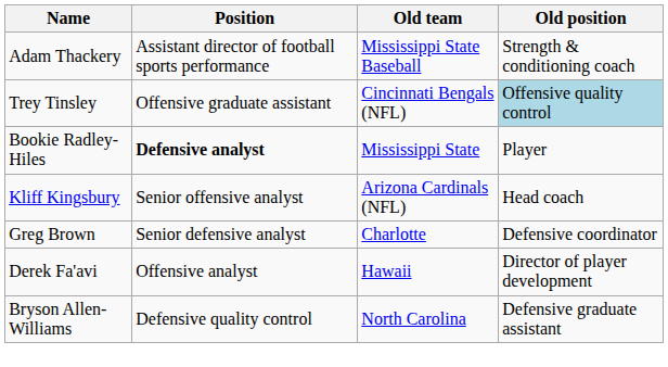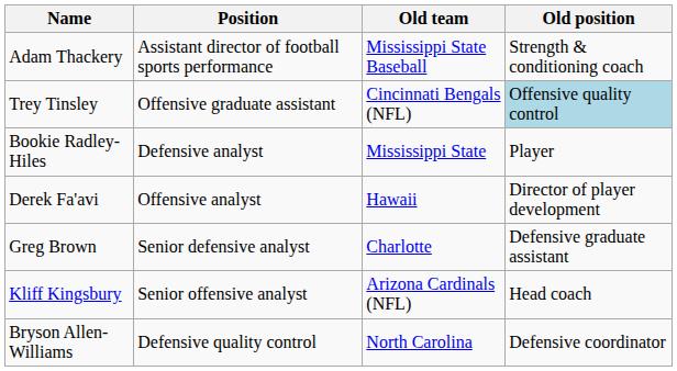Bookie Radley-Hiles | Position: bold -> normal
rows swapped: Derek Fa'avi <-> Kliff Kingsbury
Greg Brown | Old position: Defensive coordinator -> Defensive graduate assistant
Bryson Allen-Williams | Old position: Defensive graduate assistant -> Defensive coordinator
